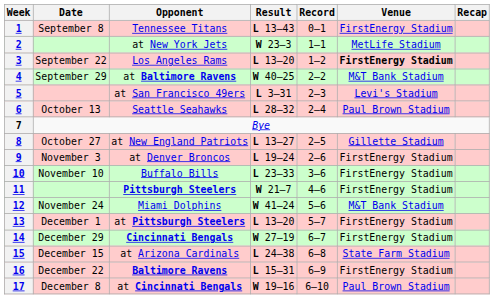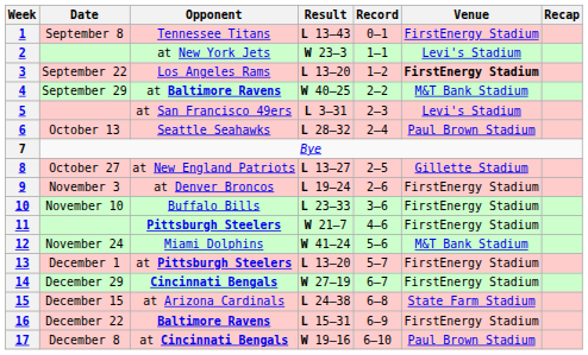2 | Venue: MetLife Stadium -> Levi's Stadium
